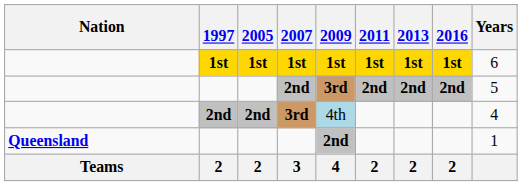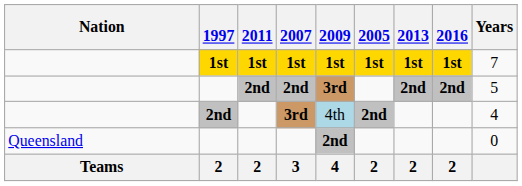columns swapped: 2005 <-> 2011
row 2 | Years: 6 -> 7
row 5 | Nation: bold -> normal
row 5 | Years: 1 -> 0
